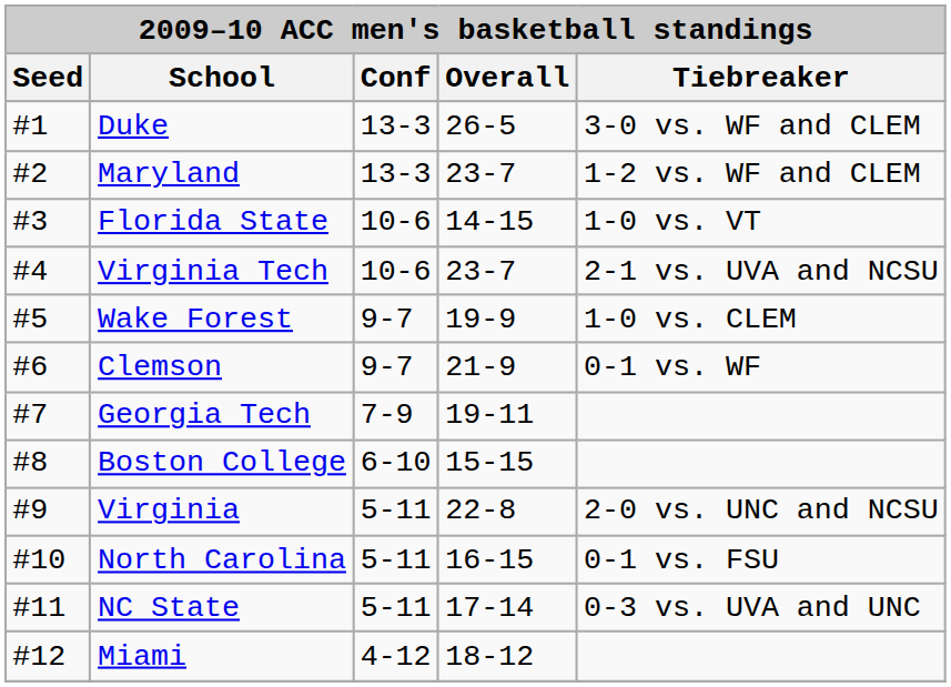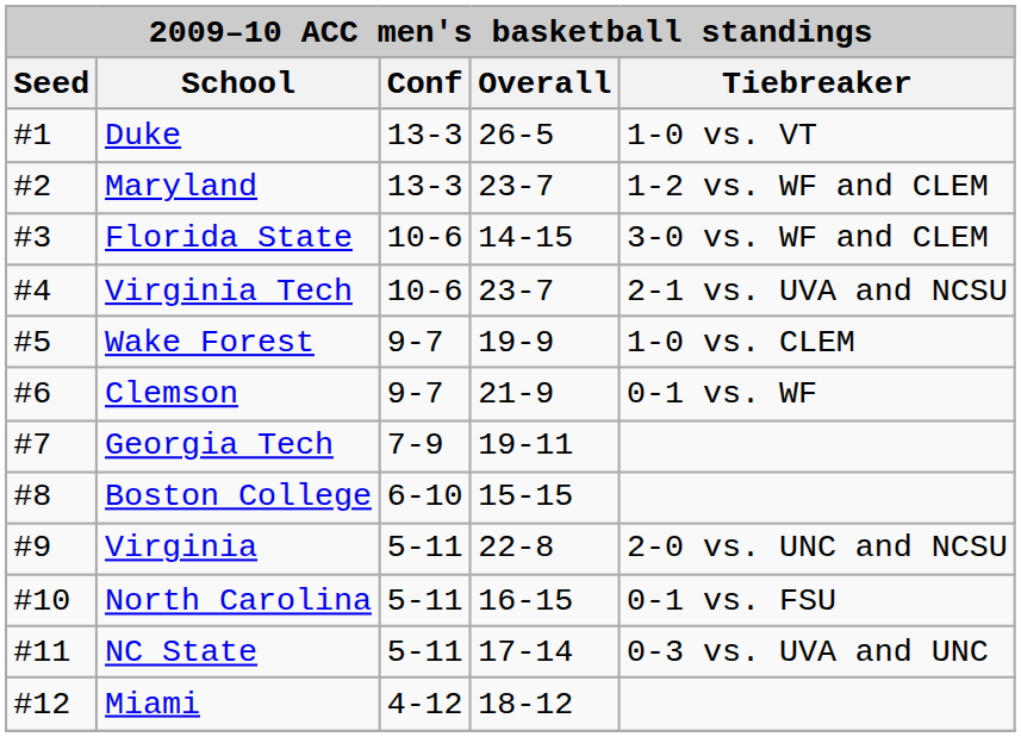Duke | Tiebreaker: 3-0 vs. WF and CLEM -> 1-0 vs. VT
Florida State | Tiebreaker: 1-0 vs. VT -> 3-0 vs. WF and CLEM
